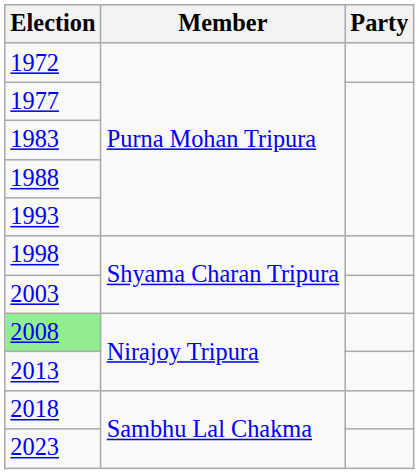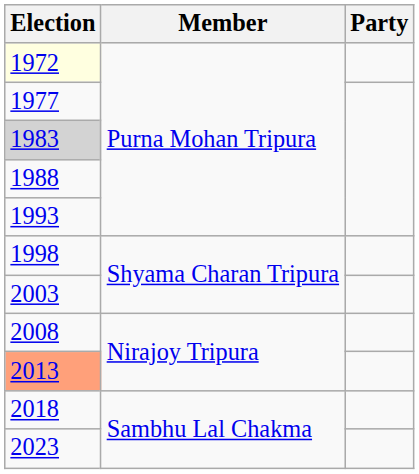1972 | Election: no background -> lightyellow background
1983 | Election: no background -> lightgrey background
2008 | Election: lightgreen background -> no background
2013 | Election: no background -> lightsalmon background
